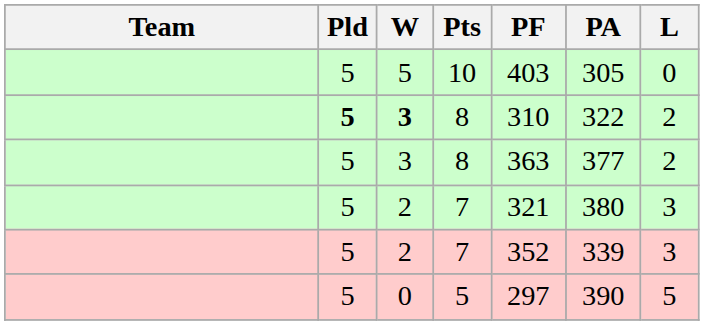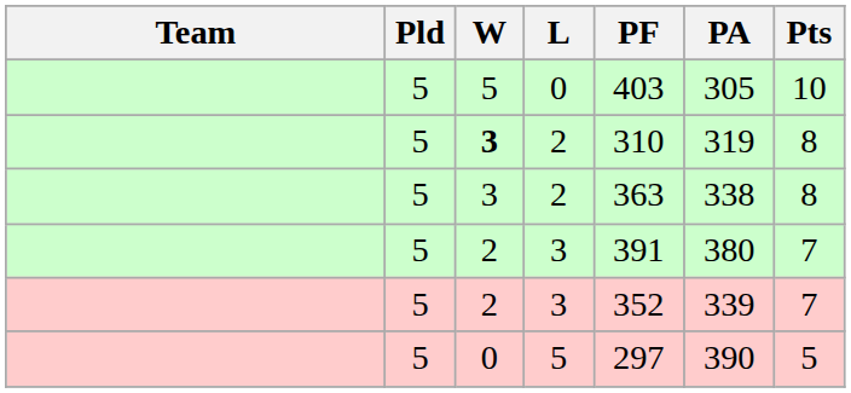columns swapped: L <-> Pts
row 3 | Pld: bold -> normal
row 3 | PA: 322 -> 319
row 4 | PA: 377 -> 338
row 5 | PF: 321 -> 391
